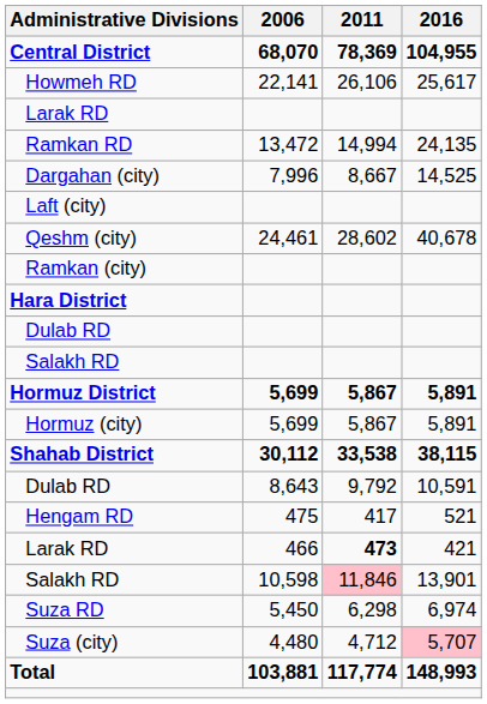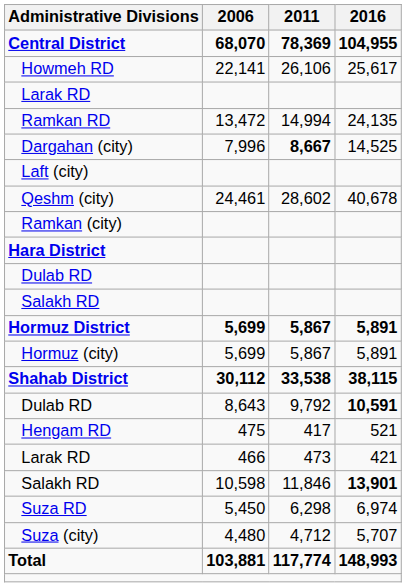Dargahan (city) | 2011: normal -> bold
Dulab RD / 8,643 | 2016: normal -> bold
Larak RD / 466 | 2011: bold -> normal
Salakh RD / 10,598 | 2011: pink background -> no background
Salakh RD / 10,598 | 2016: normal -> bold
Suza (city) | 2016: pink background -> no background
